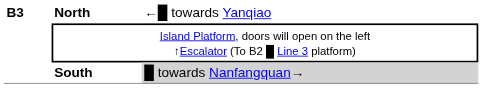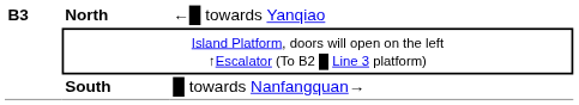South | column 3: lightgrey background -> no background
